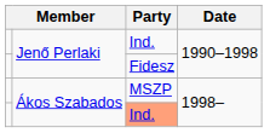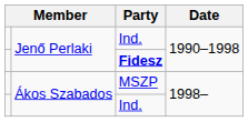Fidesz | Party: normal -> bold
Ákos Szabados / Ind. | Party: lightsalmon background -> no background
